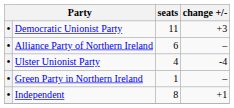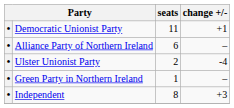Democratic Unionist Party | change +/-: +3 -> +1
Ulster Unionist Party | seats: 4 -> 2
Independent | change +/-: +1 -> +3
